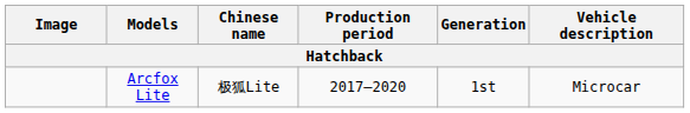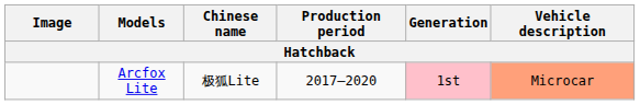Arcfox Lite | Generation: no background -> pink background
Arcfox Lite | Vehicle description: no background -> lightsalmon background
